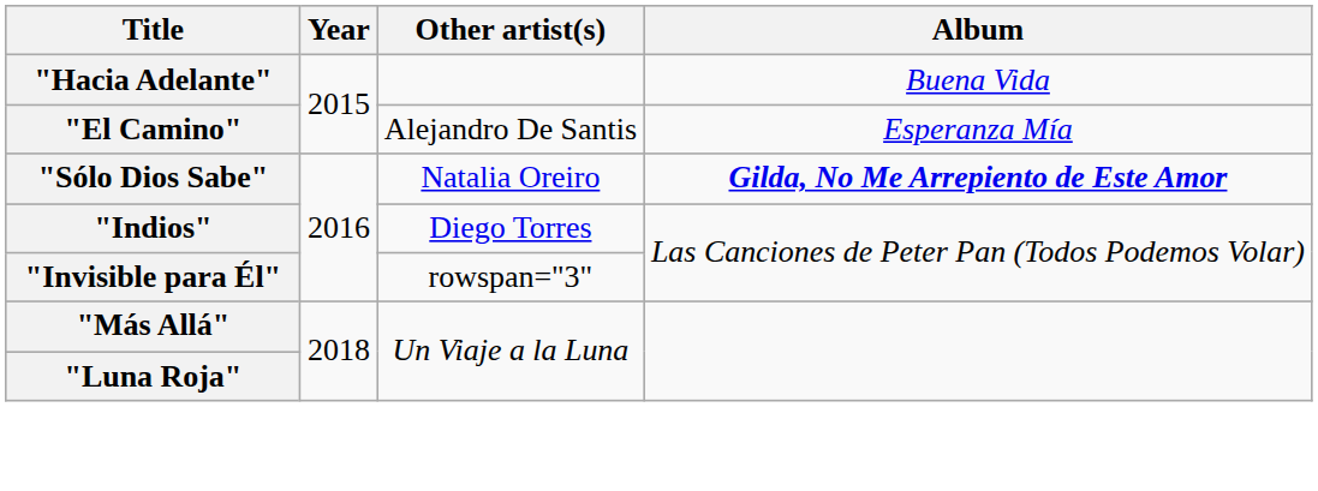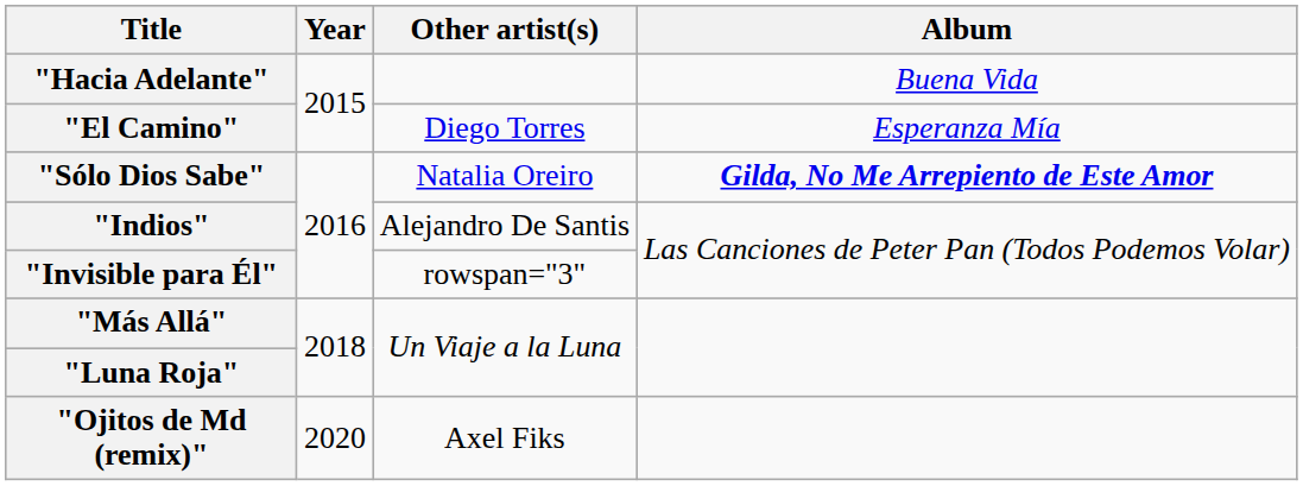"El Camino" | Other artist(s): Alejandro De Santis -> Diego Torres
"Indios" | Other artist(s): Diego Torres -> Alejandro De Santis
+ row: "Ojitos de Md (remix)" | 2020 | Axel Fiks
